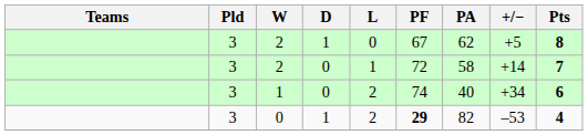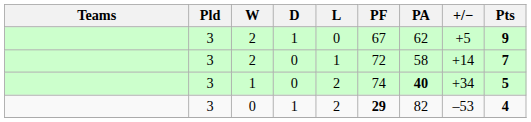row 2 | Pts: 8 -> 9
row 4 | PA: normal -> bold
row 4 | Pts: 6 -> 5
